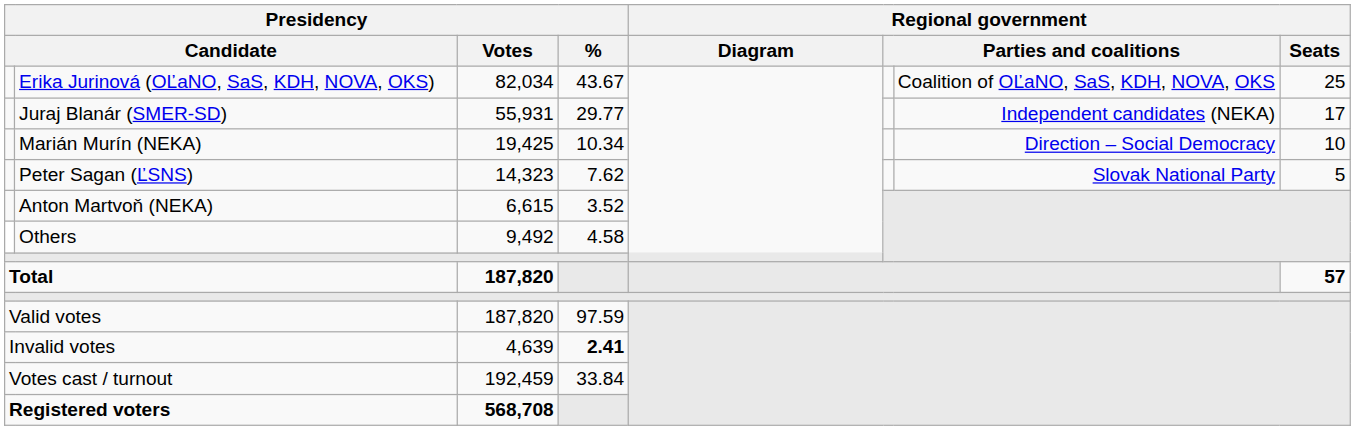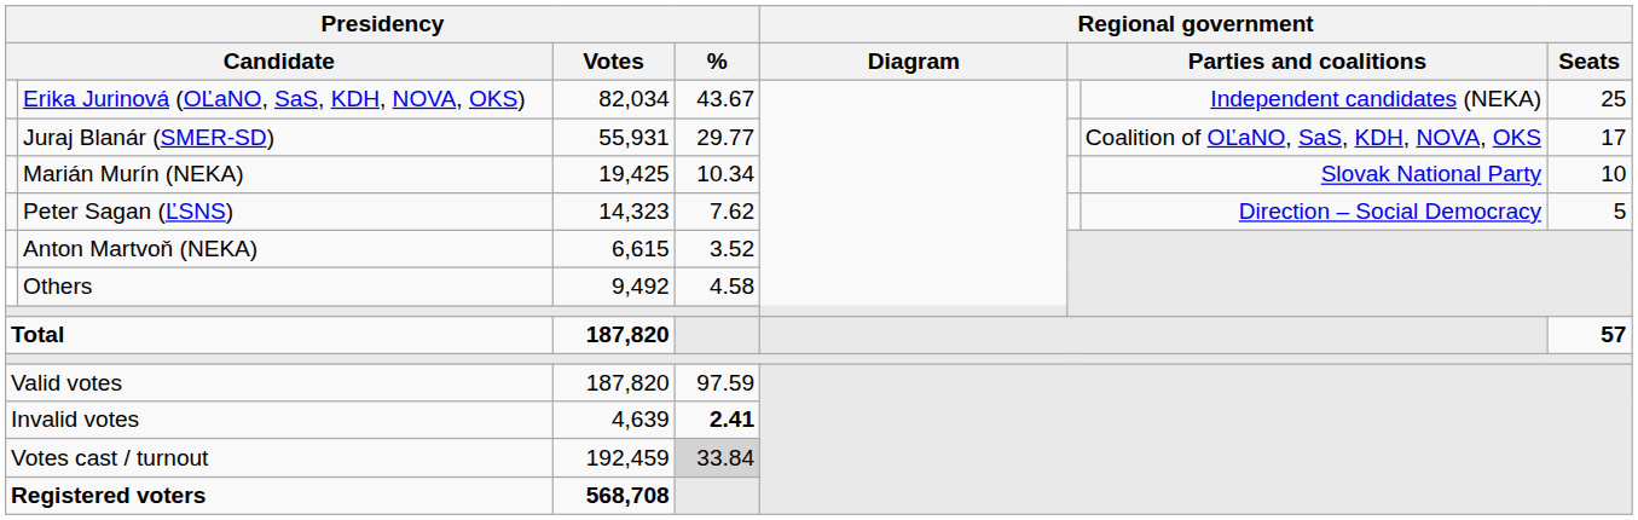Erika Jurinová (OĽaNO, SaS, KDH, NOVA, OKS) | column 7: Coalition of OĽaNO, SaS, KDH, NOVA, OKS -> Independent candidates (NEKA)
Juraj Blanár (SMER-SD) | column 7: Independent candidates (NEKA) -> Coalition of OĽaNO, SaS, KDH, NOVA, OKS
Marián Murín (NEKA) | column 7: Direction – Social Democracy -> Slovak National Party
Peter Sagan (ĽSNS) | column 7: Slovak National Party -> Direction – Social Democracy
Votes cast / turnout | Presidency / %: no background -> lightgrey background
